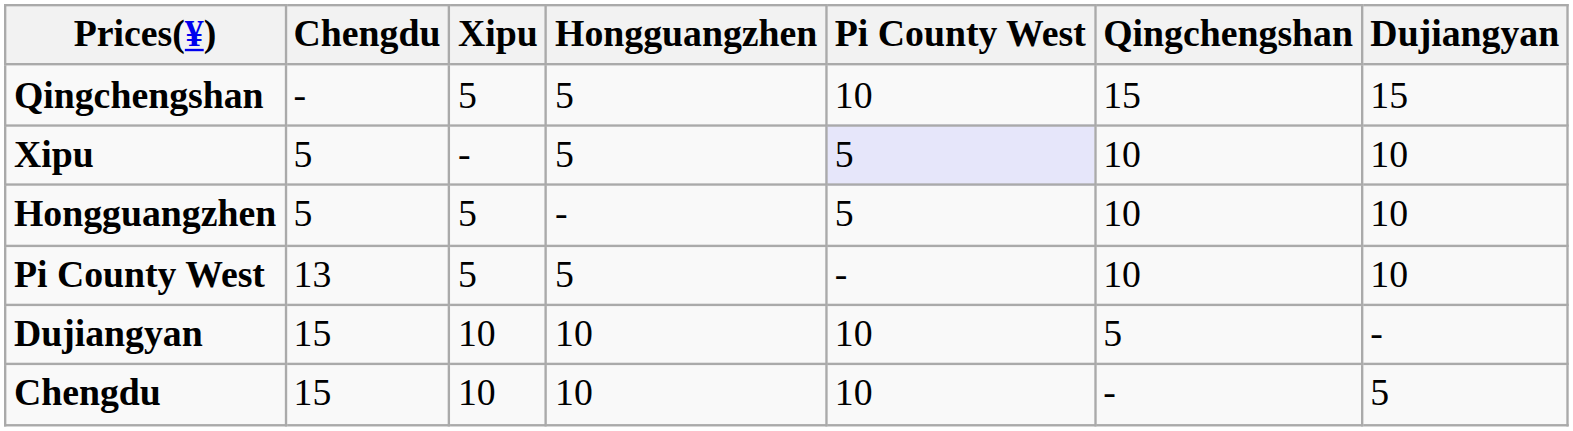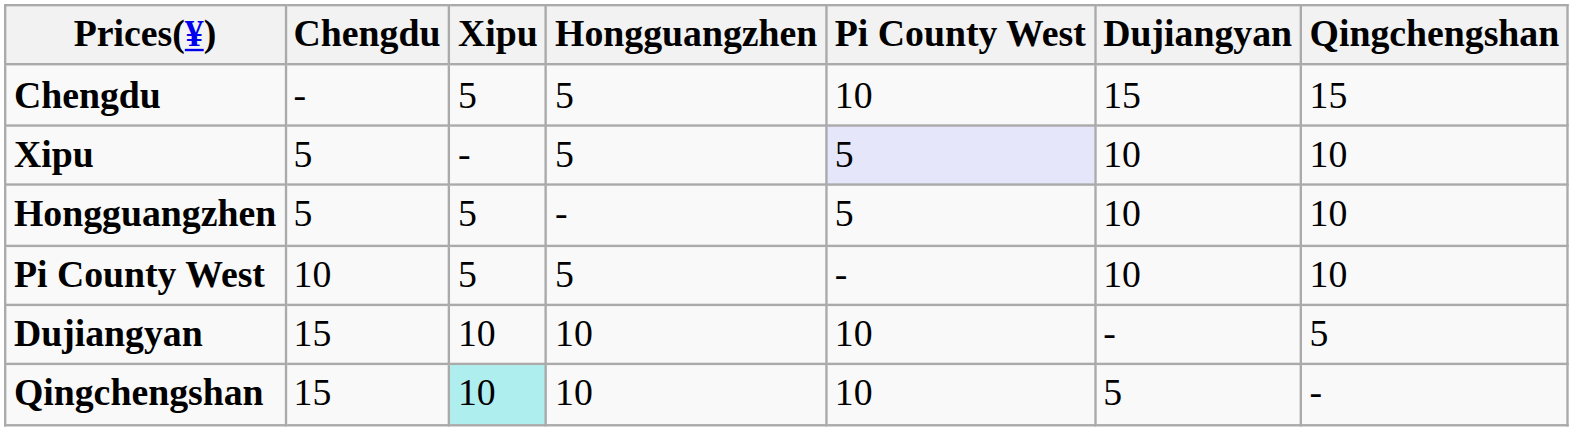columns swapped: Dujiangyan <-> Qingchengshan
row 2 | Prices(¥): Qingchengshan -> Chengdu
row 5 | Chengdu: 13 -> 10
row 7 | Prices(¥): Chengdu -> Qingchengshan
row 7 | Xipu: no background -> paleturquoise background
